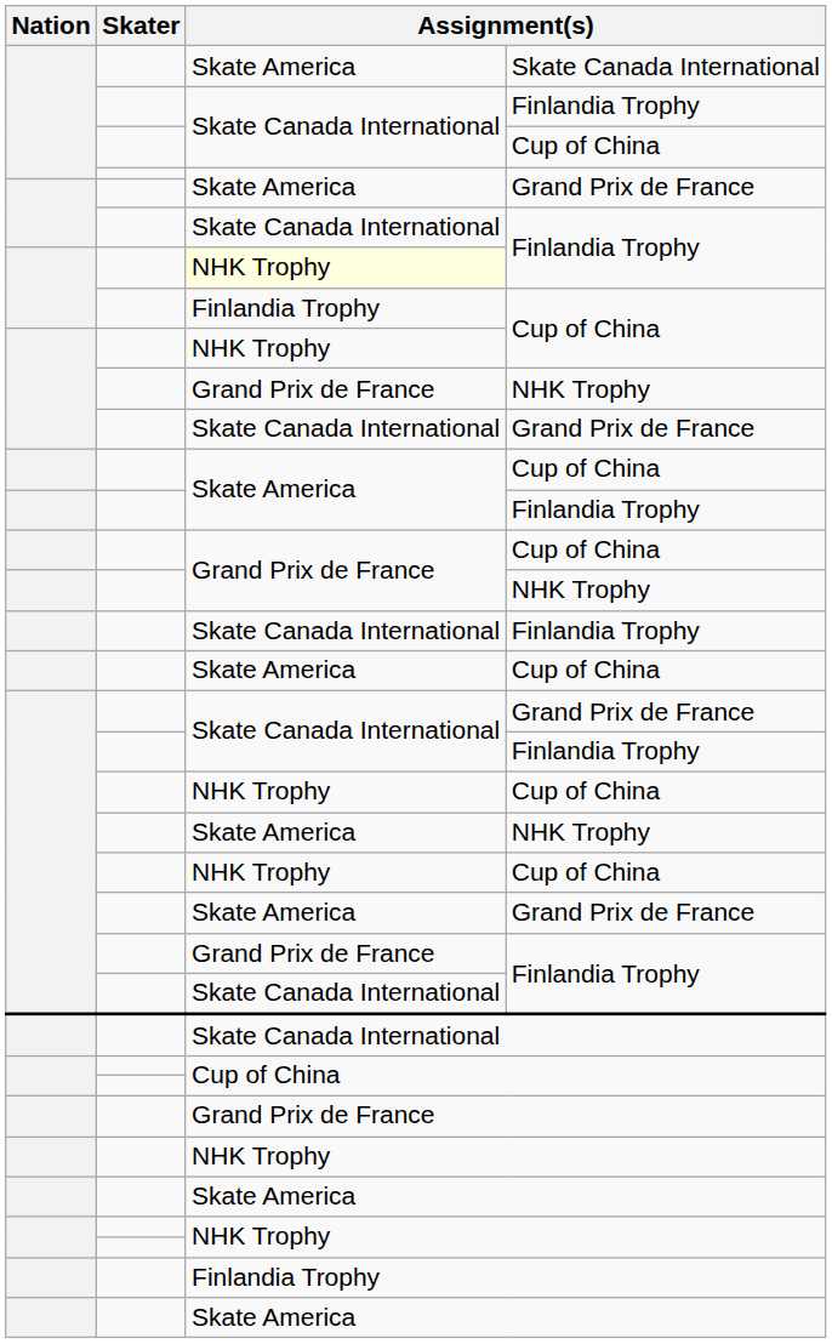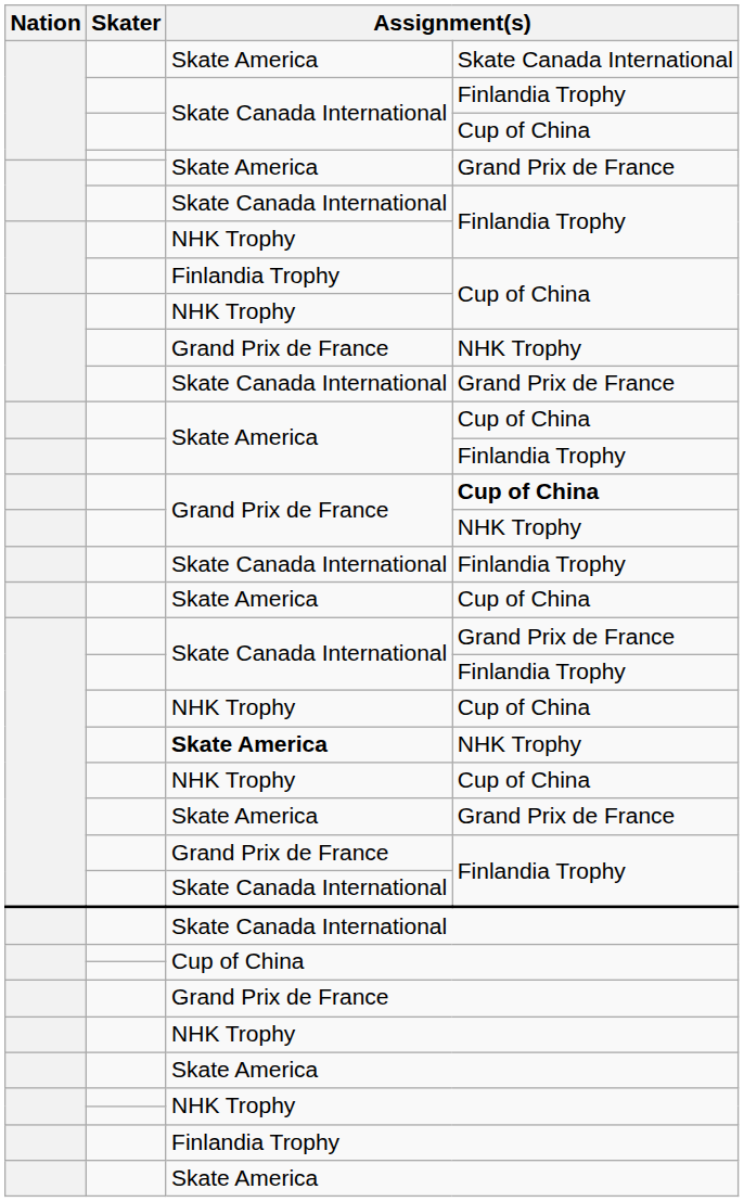NHK Trophy / Finlandia Trophy | column 3: lightyellow background -> no background
Grand Prix de France / Cup of China | column 4: normal -> bold
Skate America / NHK Trophy | column 3: normal -> bold
